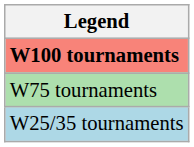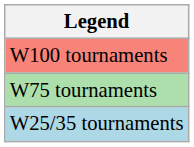row 2 | column 1: bold -> normal
